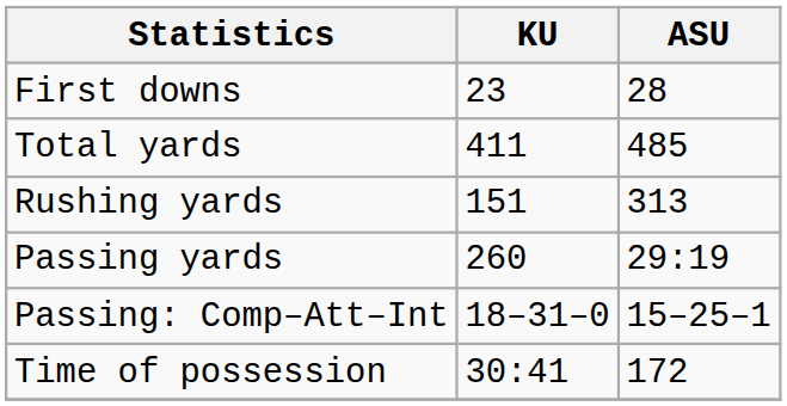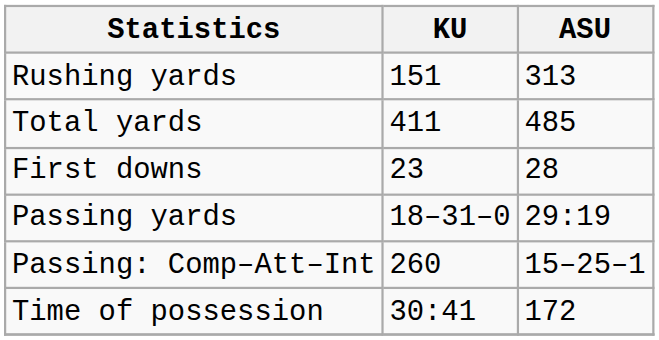rows swapped: First downs <-> Rushing yards
Passing yards | KU: 260 -> 18–31–0
Passing: Comp–Att–Int | KU: 18–31–0 -> 260
